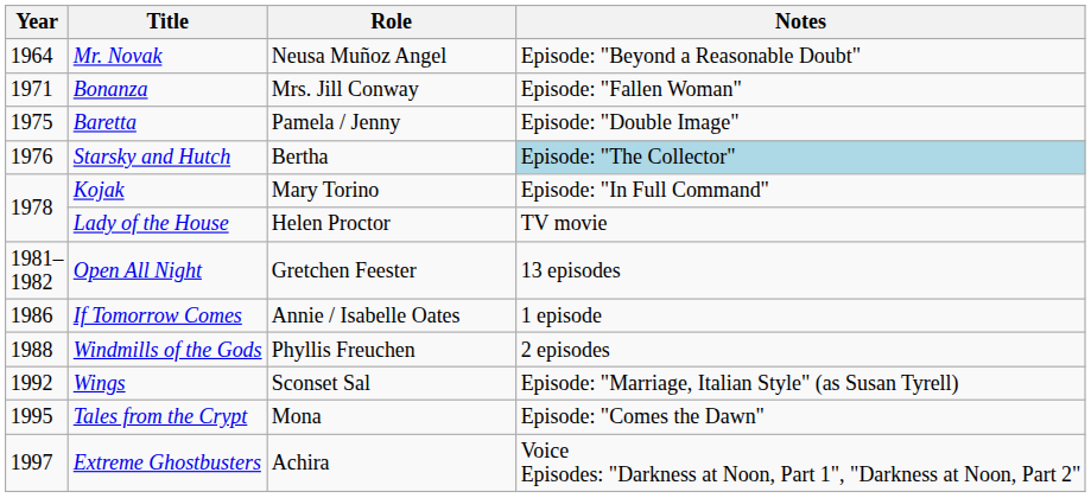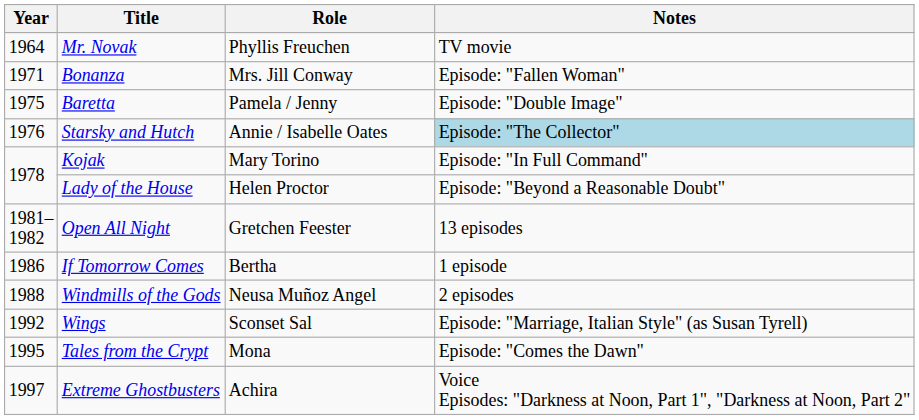Mr. Novak | Role: Neusa Muñoz Angel -> Phyllis Freuchen
Mr. Novak | Notes: Episode: "Beyond a Reasonable Doubt" -> TV movie
Starsky and Hutch | Role: Bertha -> Annie / Isabelle Oates
Lady of the House | Notes: TV movie -> Episode: "Beyond a Reasonable Doubt"
If Tomorrow Comes | Role: Annie / Isabelle Oates -> Bertha
Windmills of the Gods | Role: Phyllis Freuchen -> Neusa Muñoz Angel
